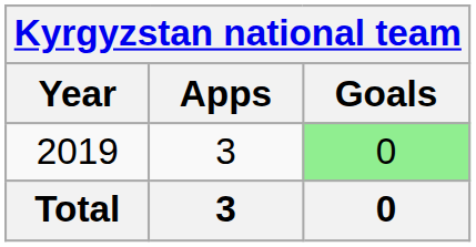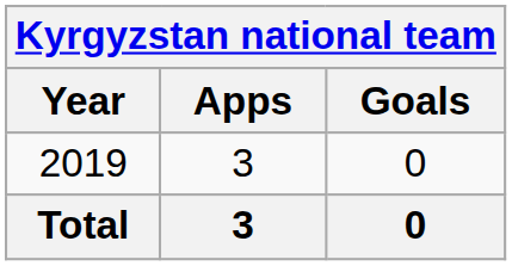2019 | Goals: lightgreen background -> no background
